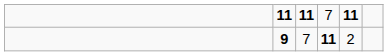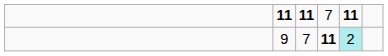row 2 | column 2: bold -> normal
row 2 | column 5: no background -> paleturquoise background
